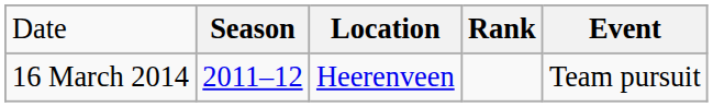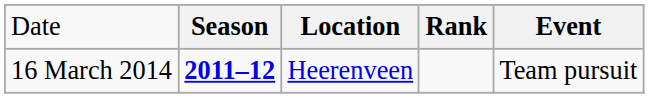16 March 2014 | column 2: normal -> bold
